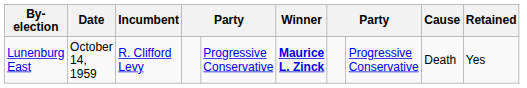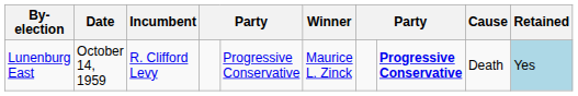Lunenburg East | Winner: bold -> normal
Lunenburg East | column 8: normal -> bold
Lunenburg East | Retained: no background -> lightblue background
